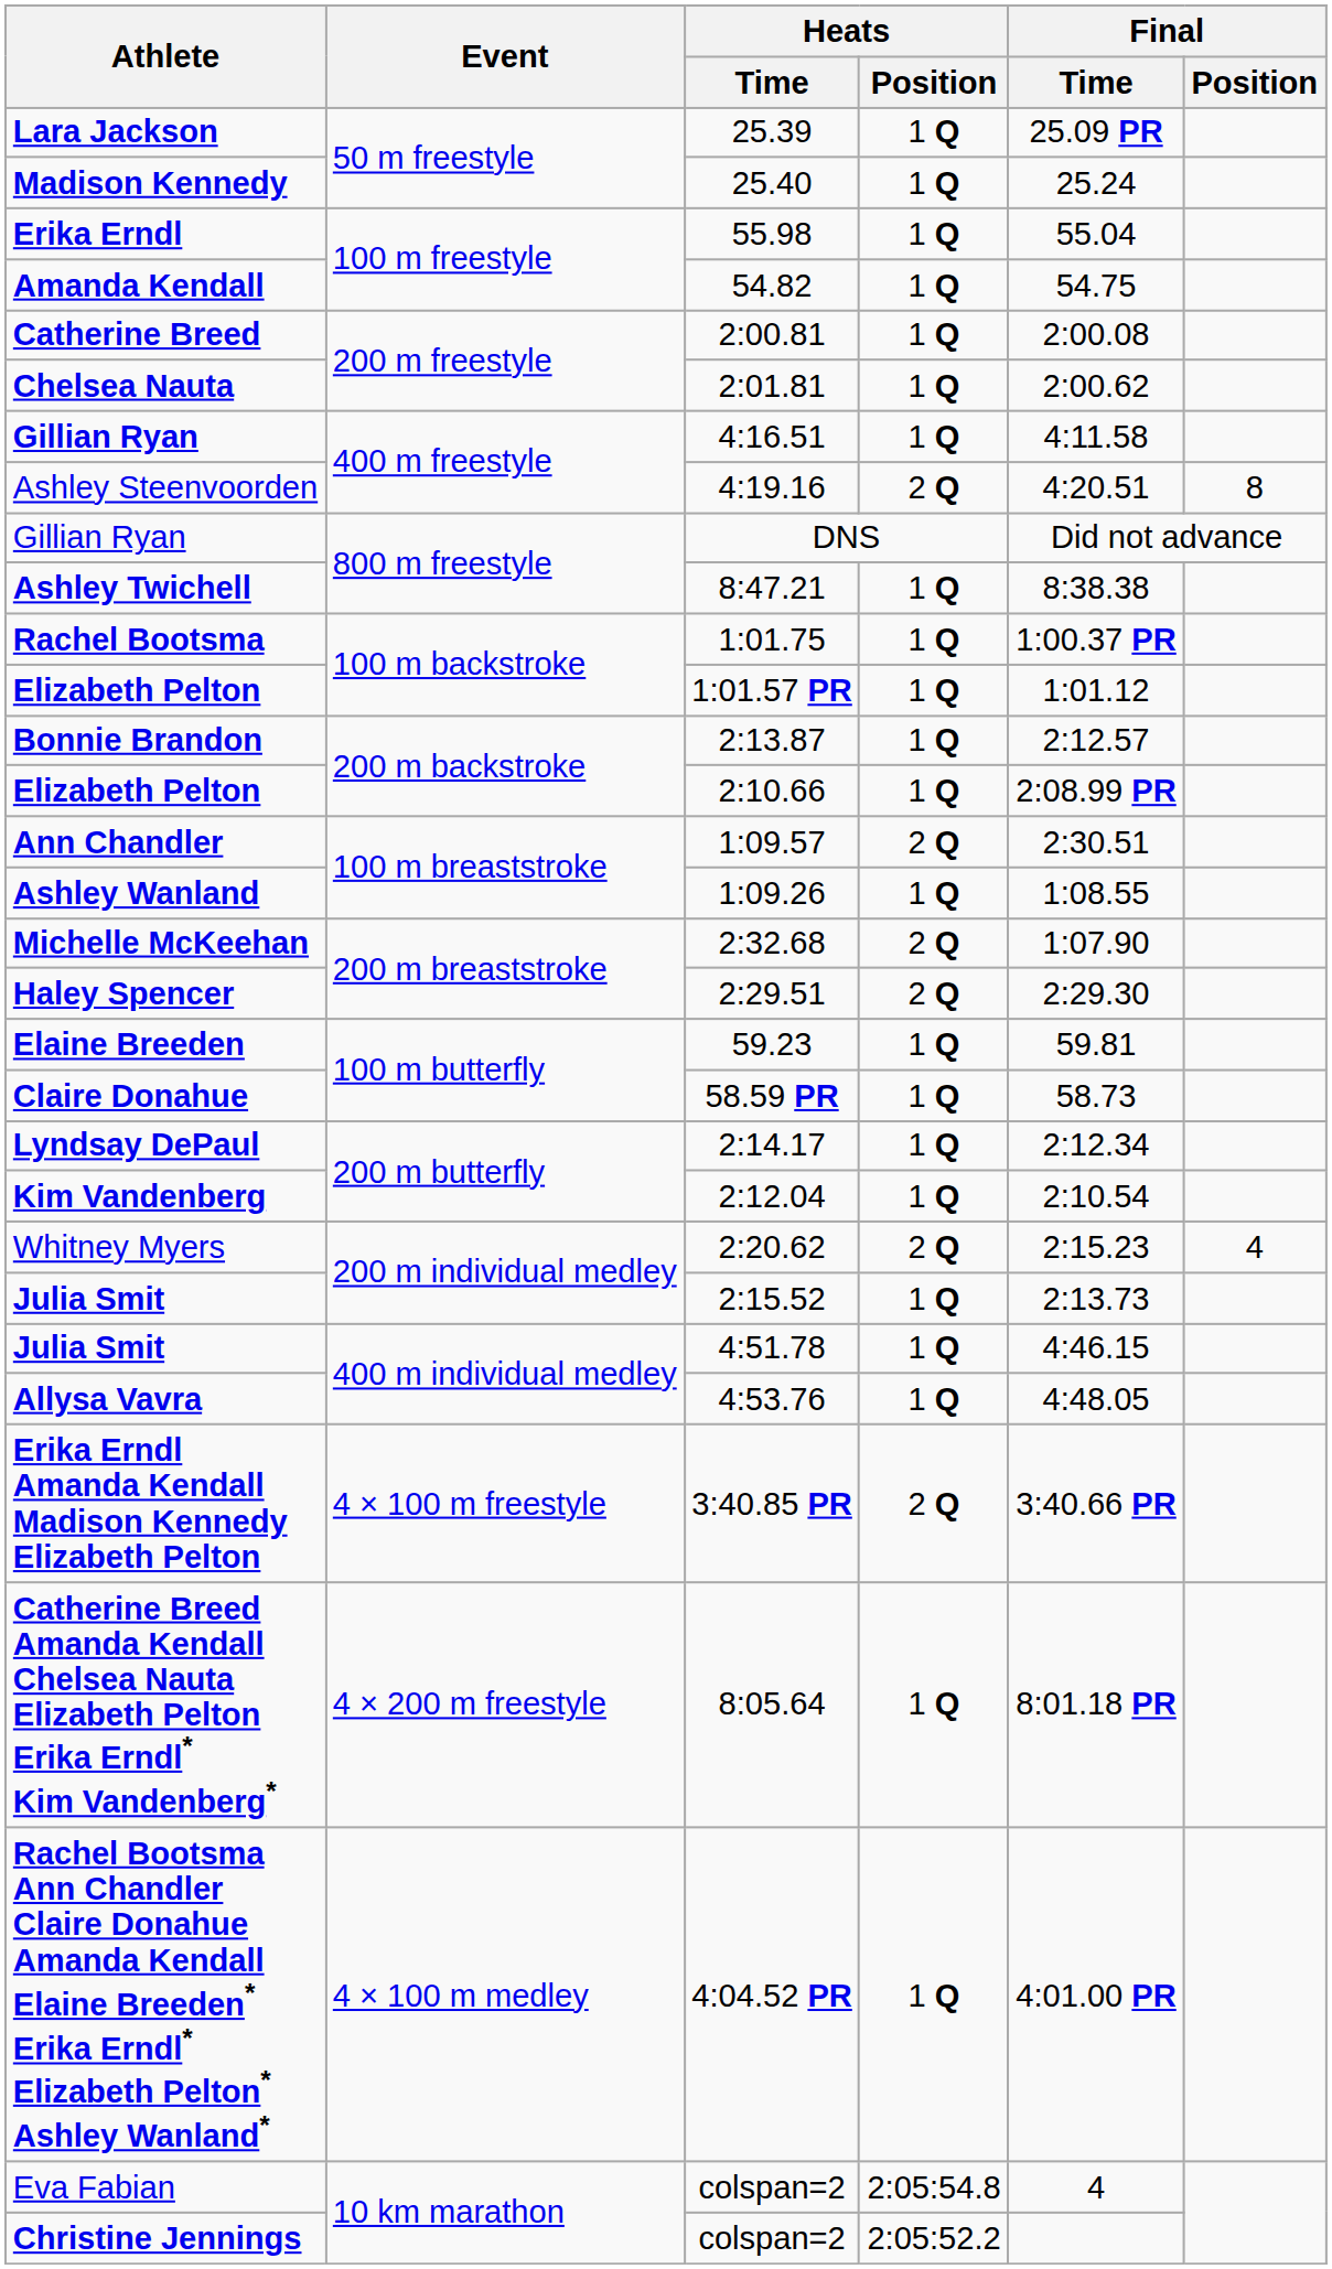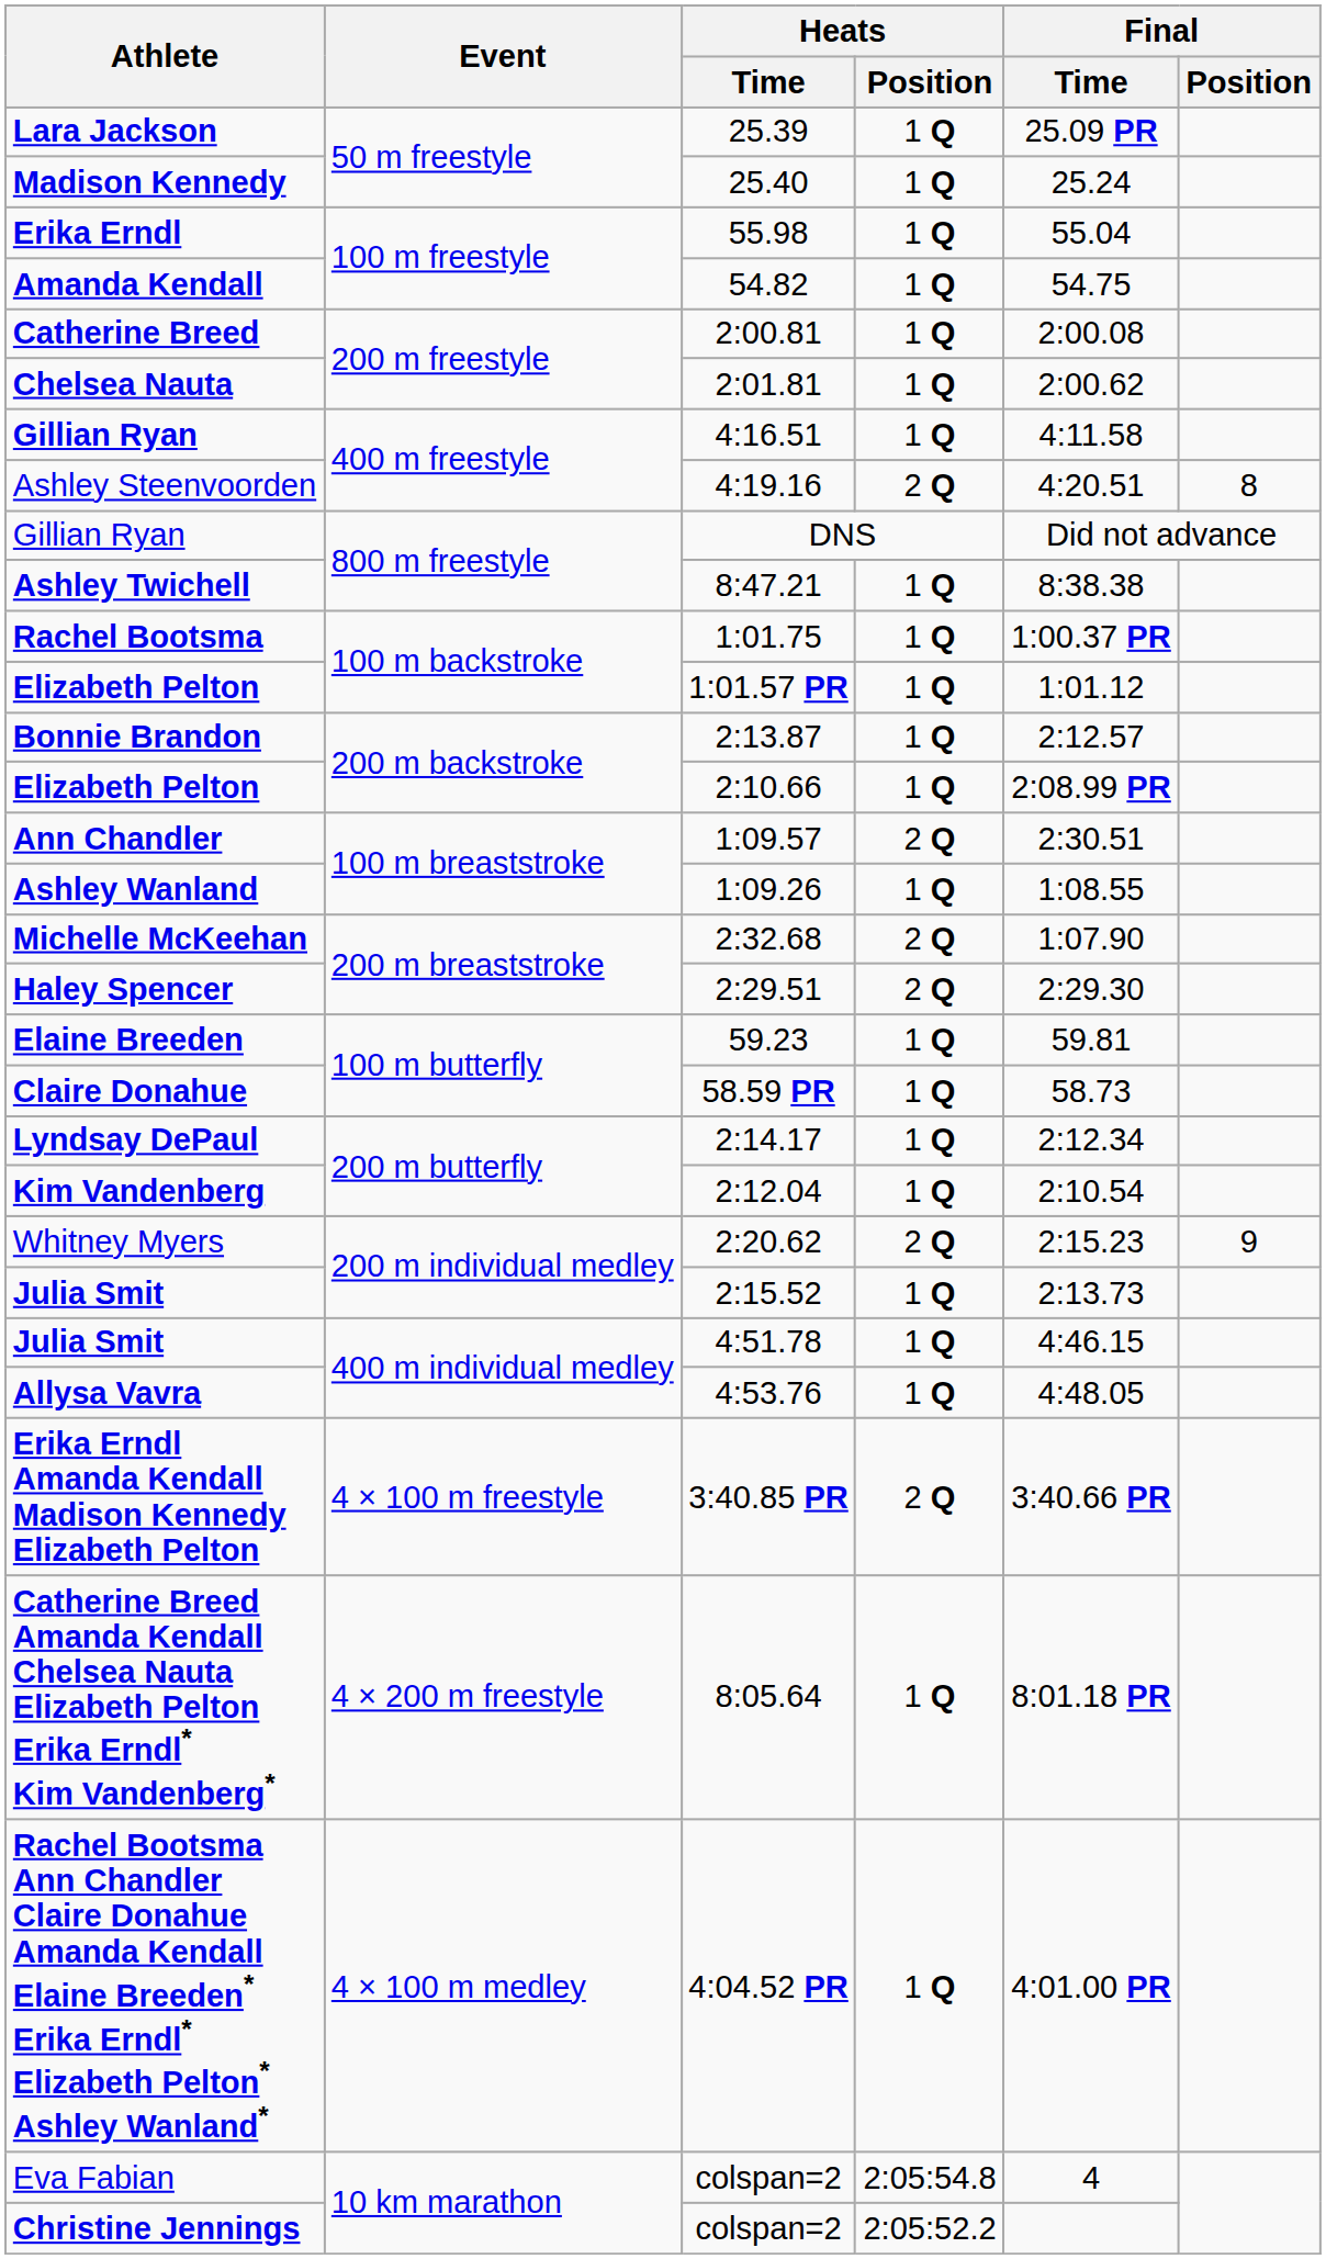Whitney Myers | Final / Position: 4 -> 9
